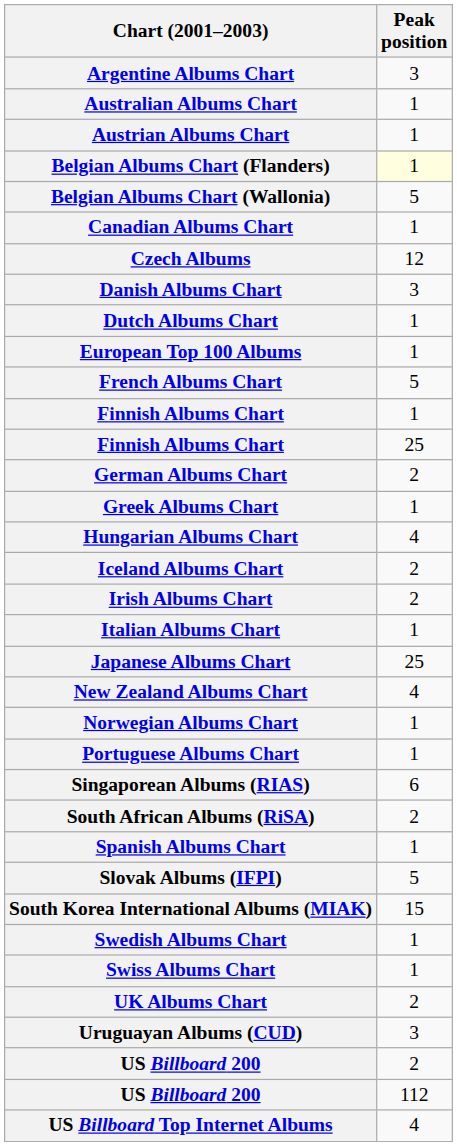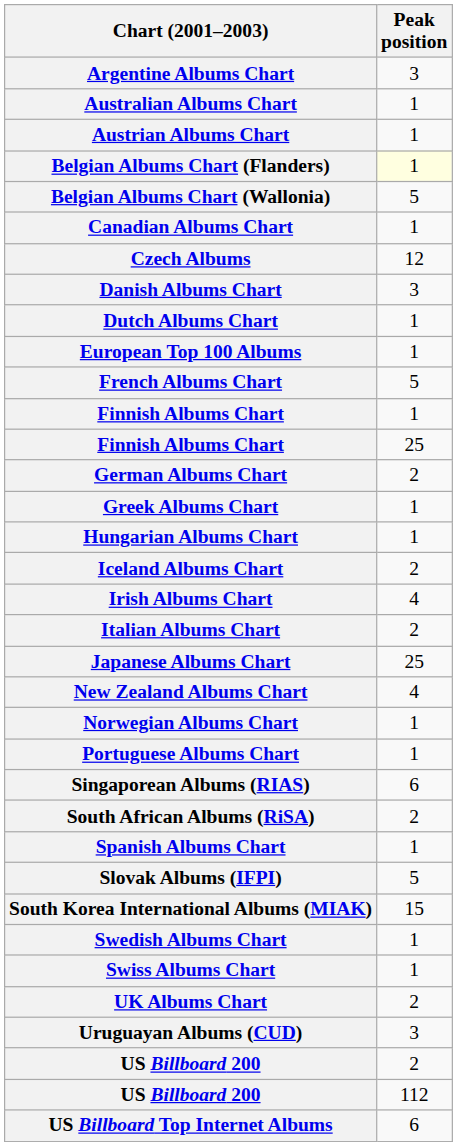row 17 | Peak position: 4 -> 1
row 19 | Peak position: 2 -> 4
row 20 | Peak position: 1 -> 2
row 36 | Peak position: 4 -> 6
